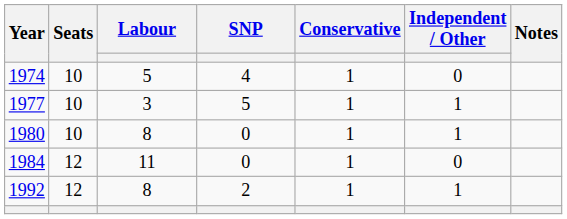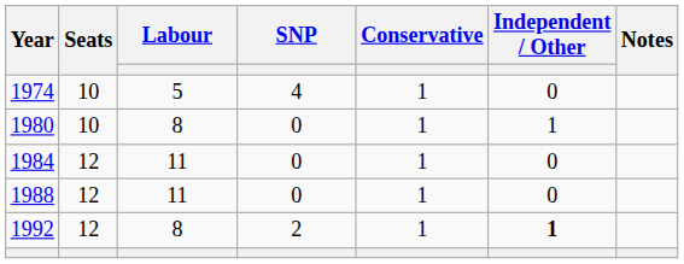- row: 1977 | 10 | 3 | 5 | 1 | 1
+ row: 1988 | 12 | 11 | 0 | 1 | 0
1992 | Independent / Other: normal -> bold
